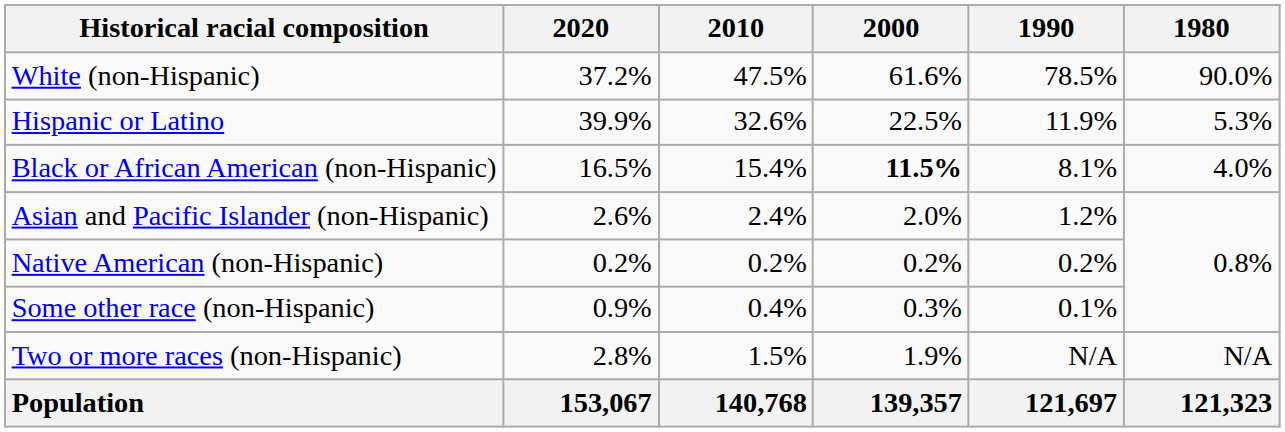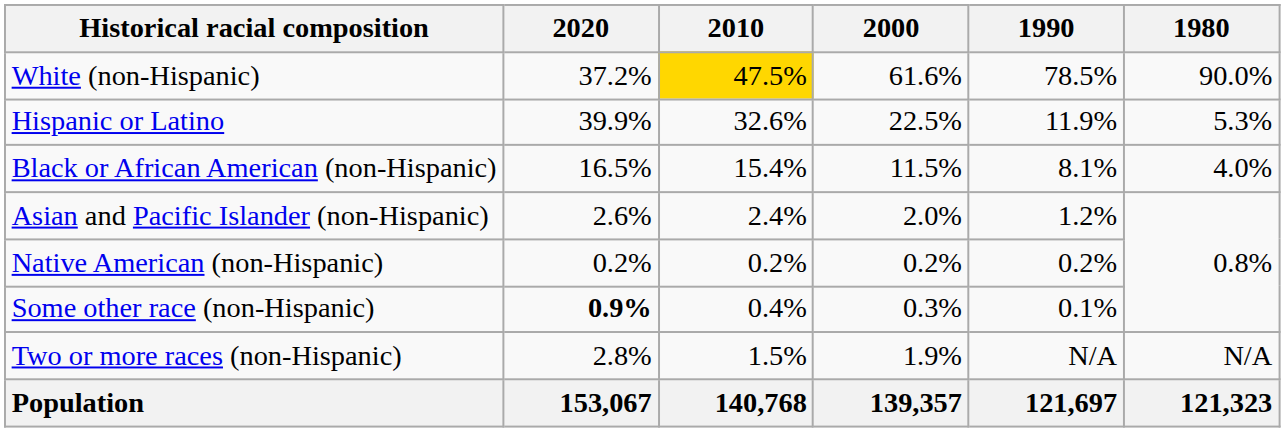White (non-Hispanic) | 2010: no background -> gold background
Black or African American (non-Hispanic) | 2000: bold -> normal
Some other race (non-Hispanic) | 2020: normal -> bold
